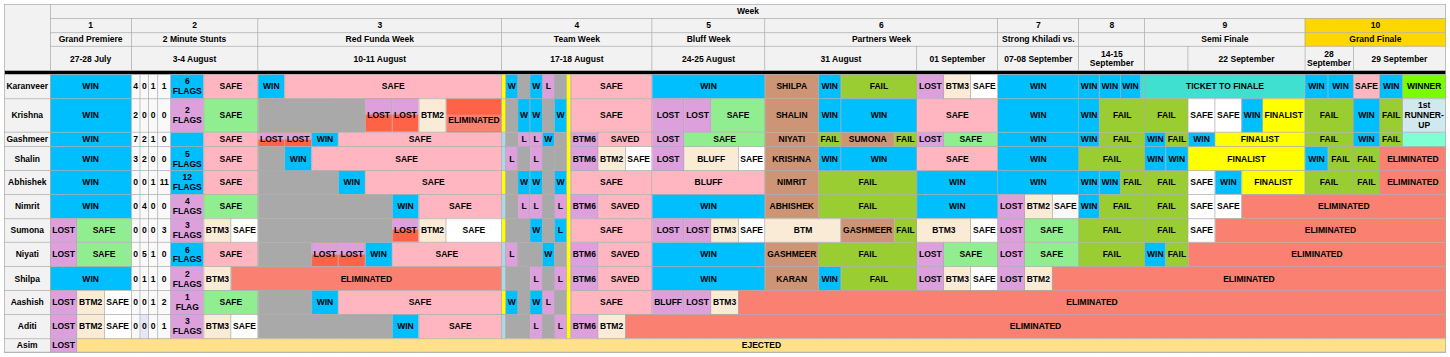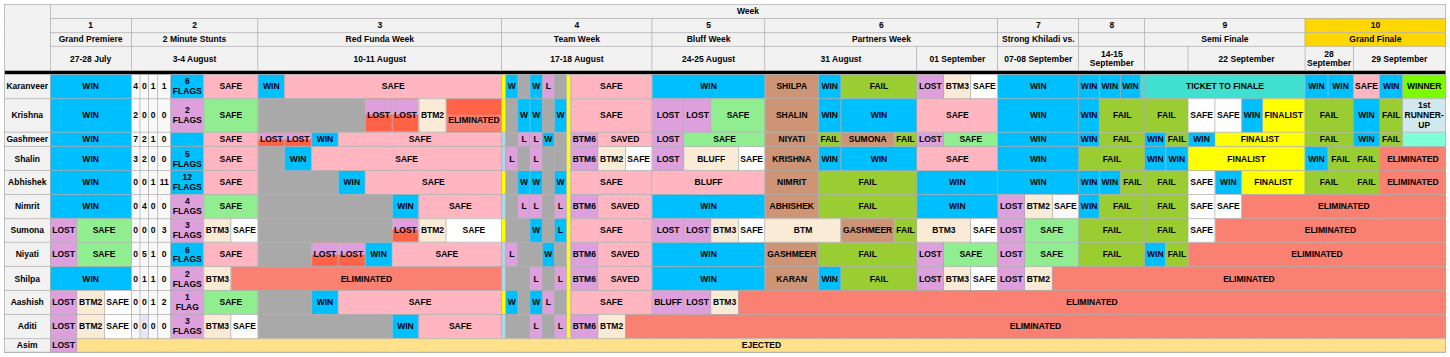Aditi | column 8: 1 -> 0
